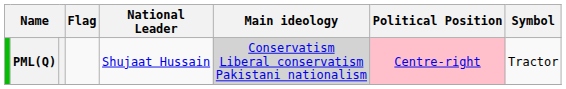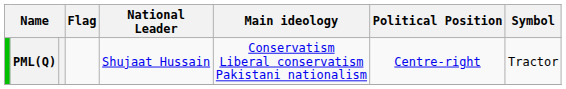PML(Q) | Main ideology: lightgrey background -> no background
PML(Q) | Political Position: pink background -> no background
